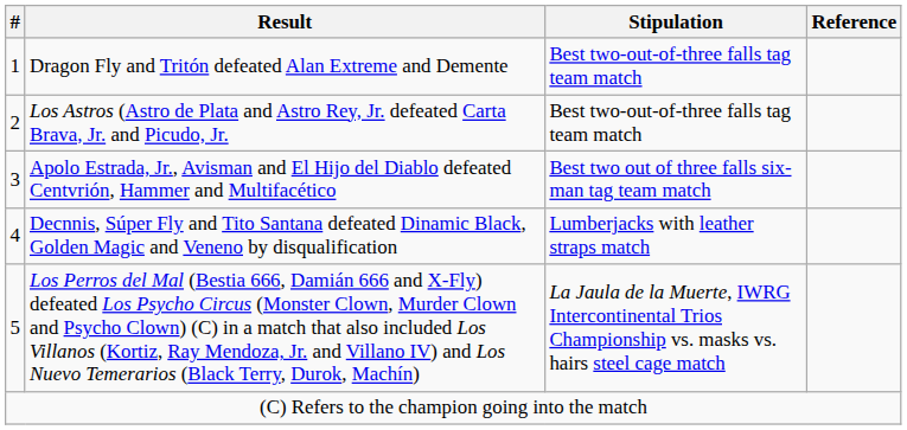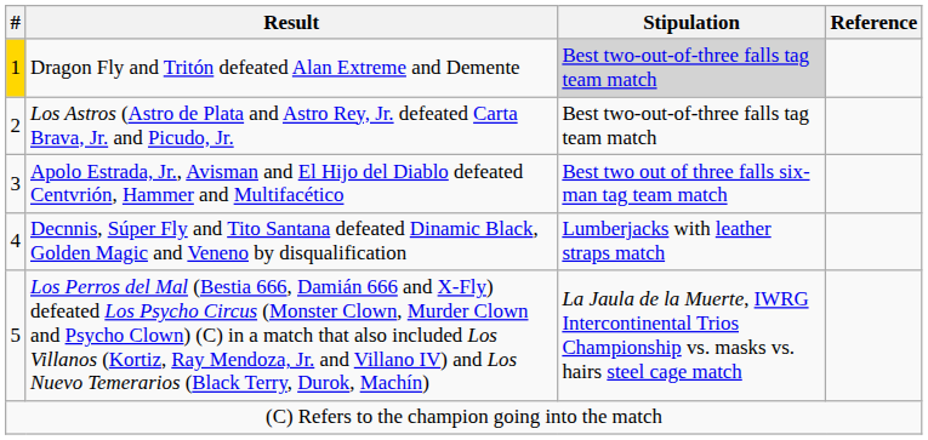Dragon Fly and Tritón defeated Alan Extreme and Demente | #: no background -> gold background
Dragon Fly and Tritón defeated Alan Extreme and Demente | Stipulation: no background -> lightgrey background
